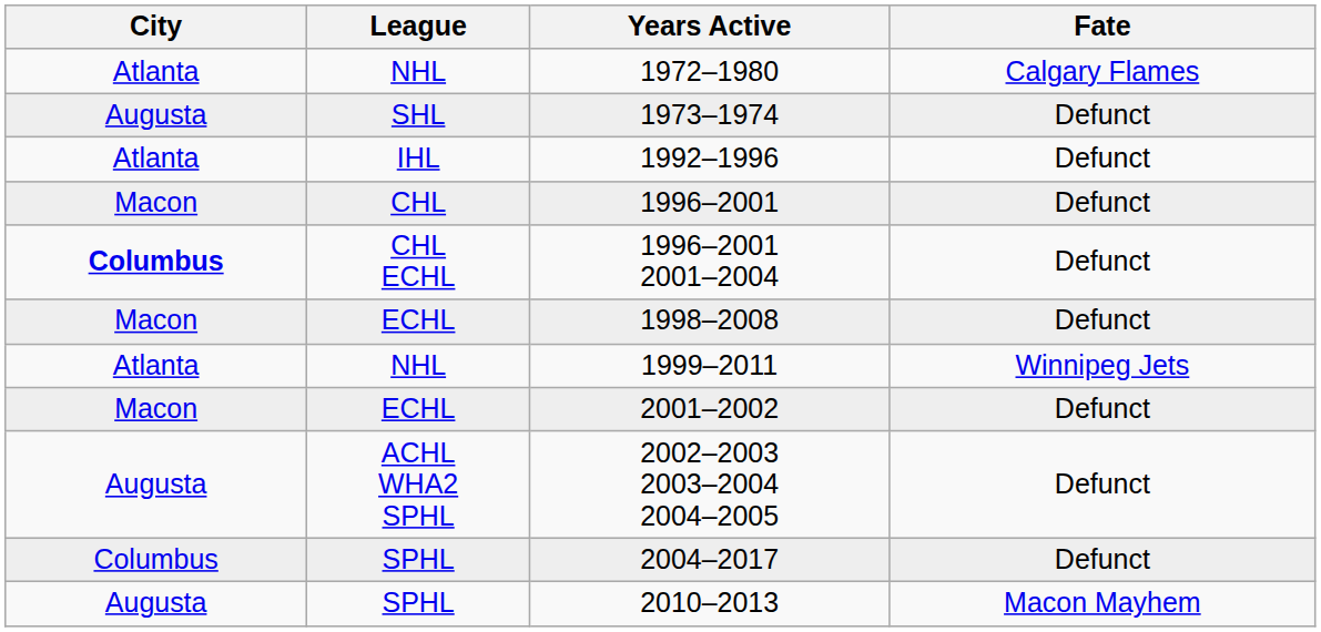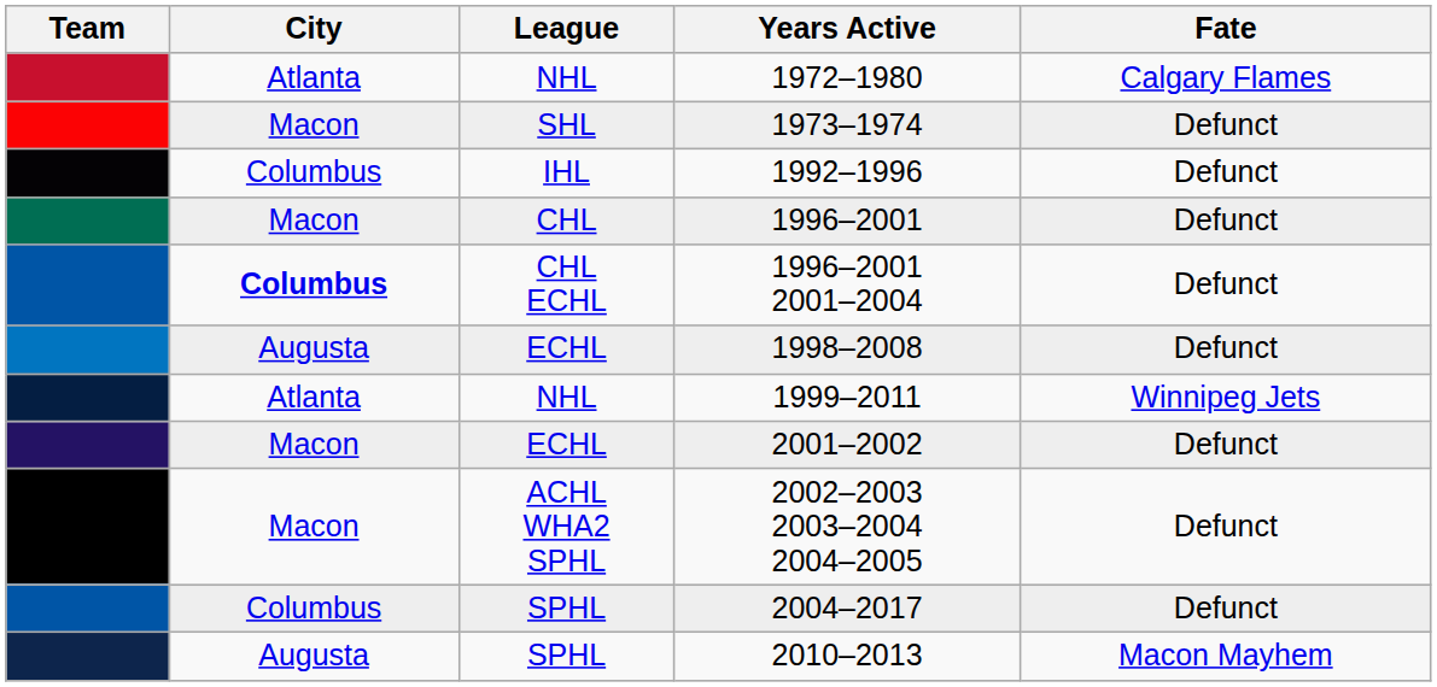+ column: Team
1973–1974 | City: Augusta -> Macon
1992–1996 | City: Atlanta -> Columbus
1998–2008 | City: Macon -> Augusta
2002–2003 2003–2004 2004–2005 | City: Augusta -> Macon
